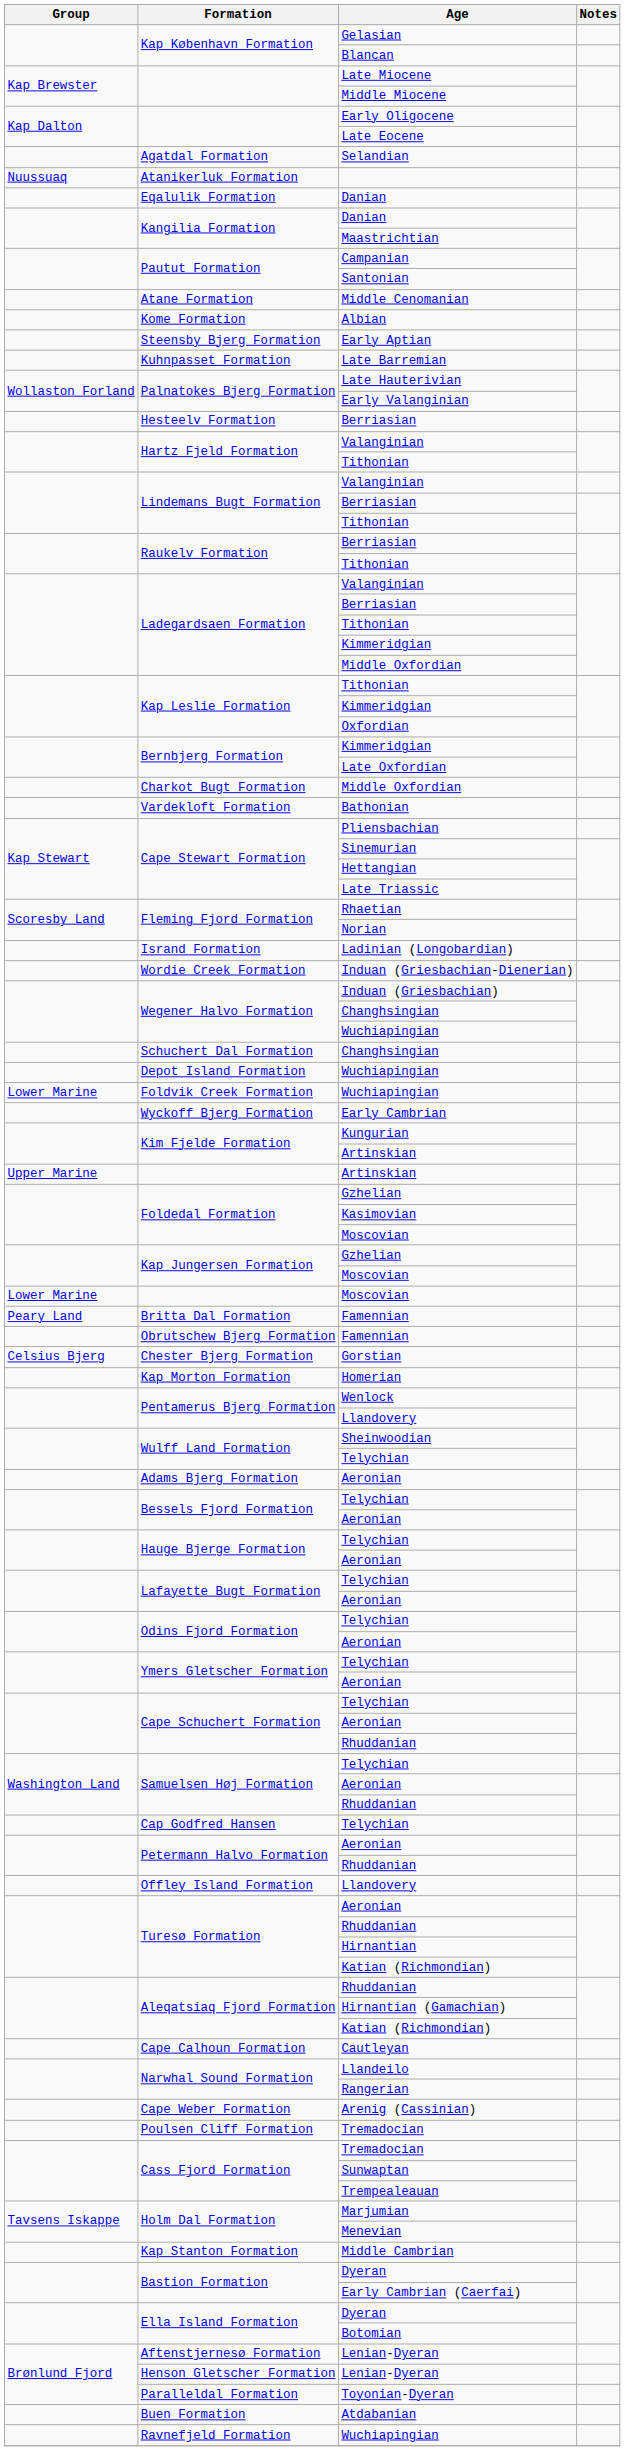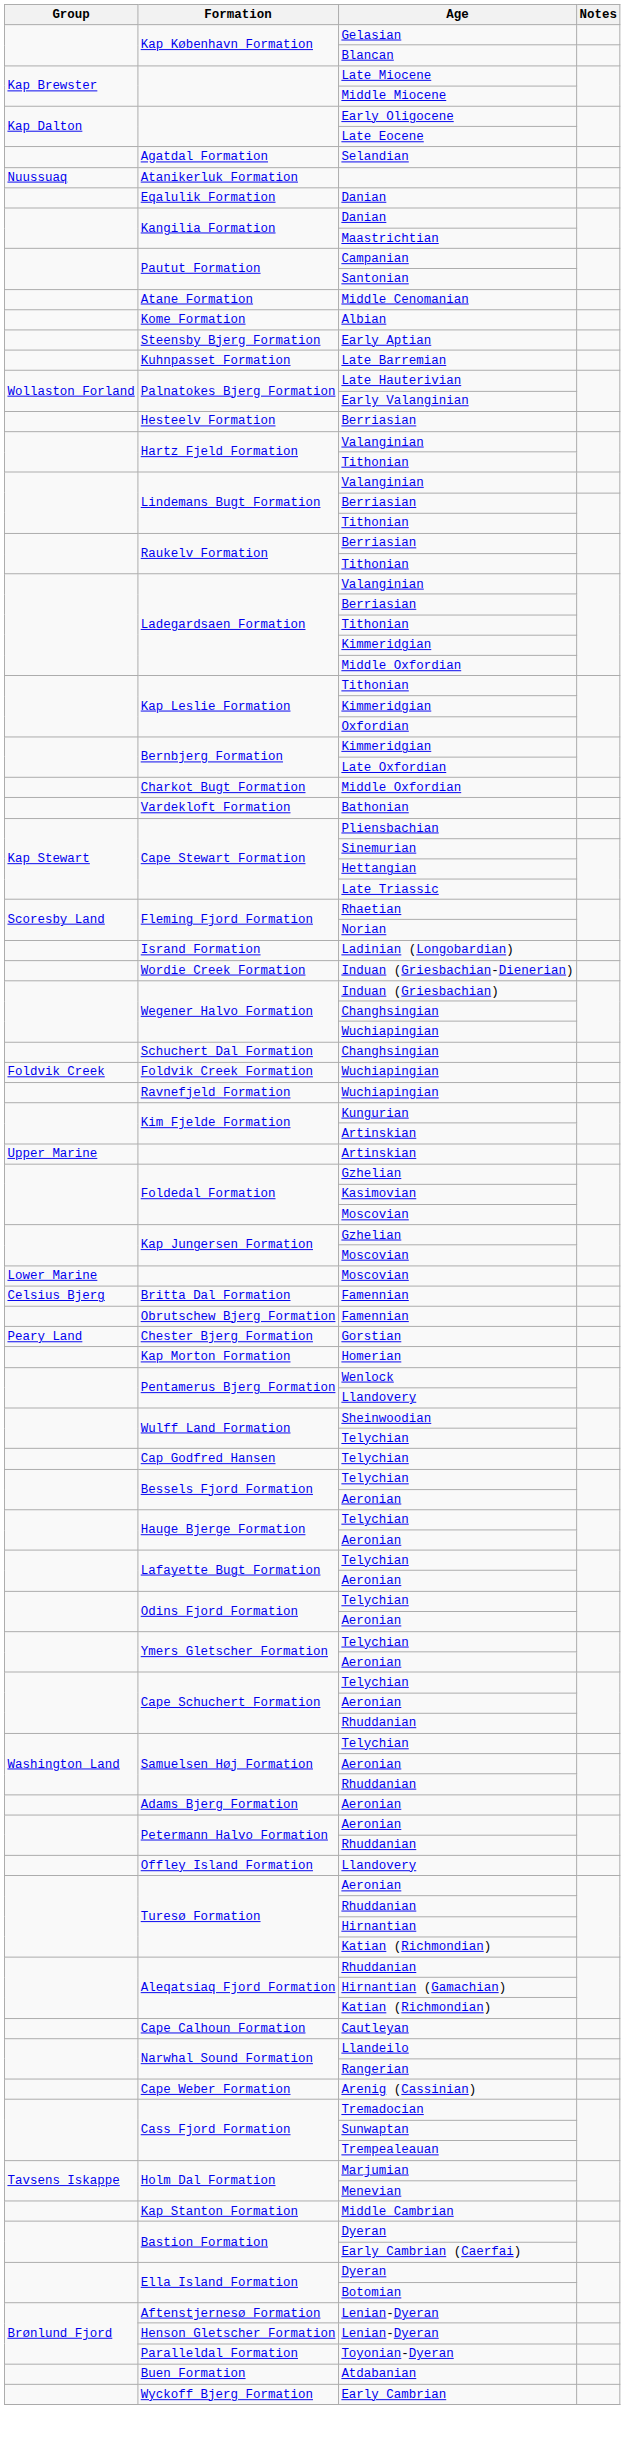- row: Depot Island Formation | Wuchiapingian
Foldvik Creek Formation / Wuchiapingian | Group: Lower Marine -> Foldvik Creek
rows swapped: Ravnefjeld Formation / Wuchiapingian <-> Early Cambrian
Britta Dal Formation / Famennian | Group: Peary Land -> Celsius Bjerg
Gorstian | Group: Celsius Bjerg -> Peary Land
rows swapped: Cap Godfred Hansen / Telychian <-> Adams Bjerg Formation / Aeronian
- row: Poulsen Cliff Formation | Tremadocian
